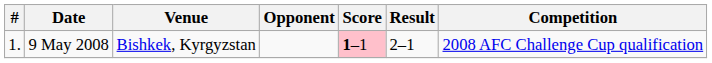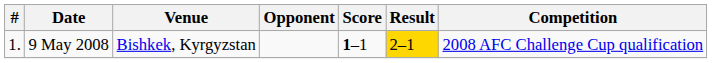9 May 2008 | Score: pink background -> no background
9 May 2008 | Result: no background -> gold background
